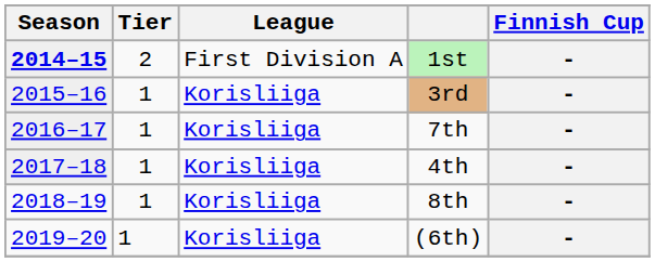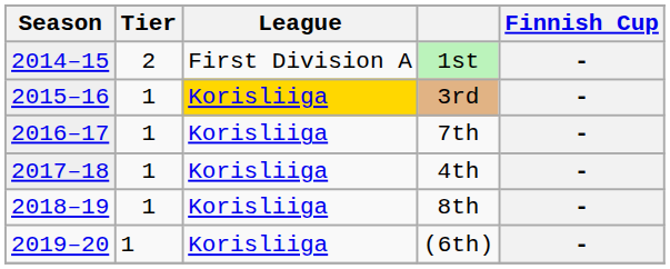1st | Season: bold -> normal
3rd | League: no background -> gold background
